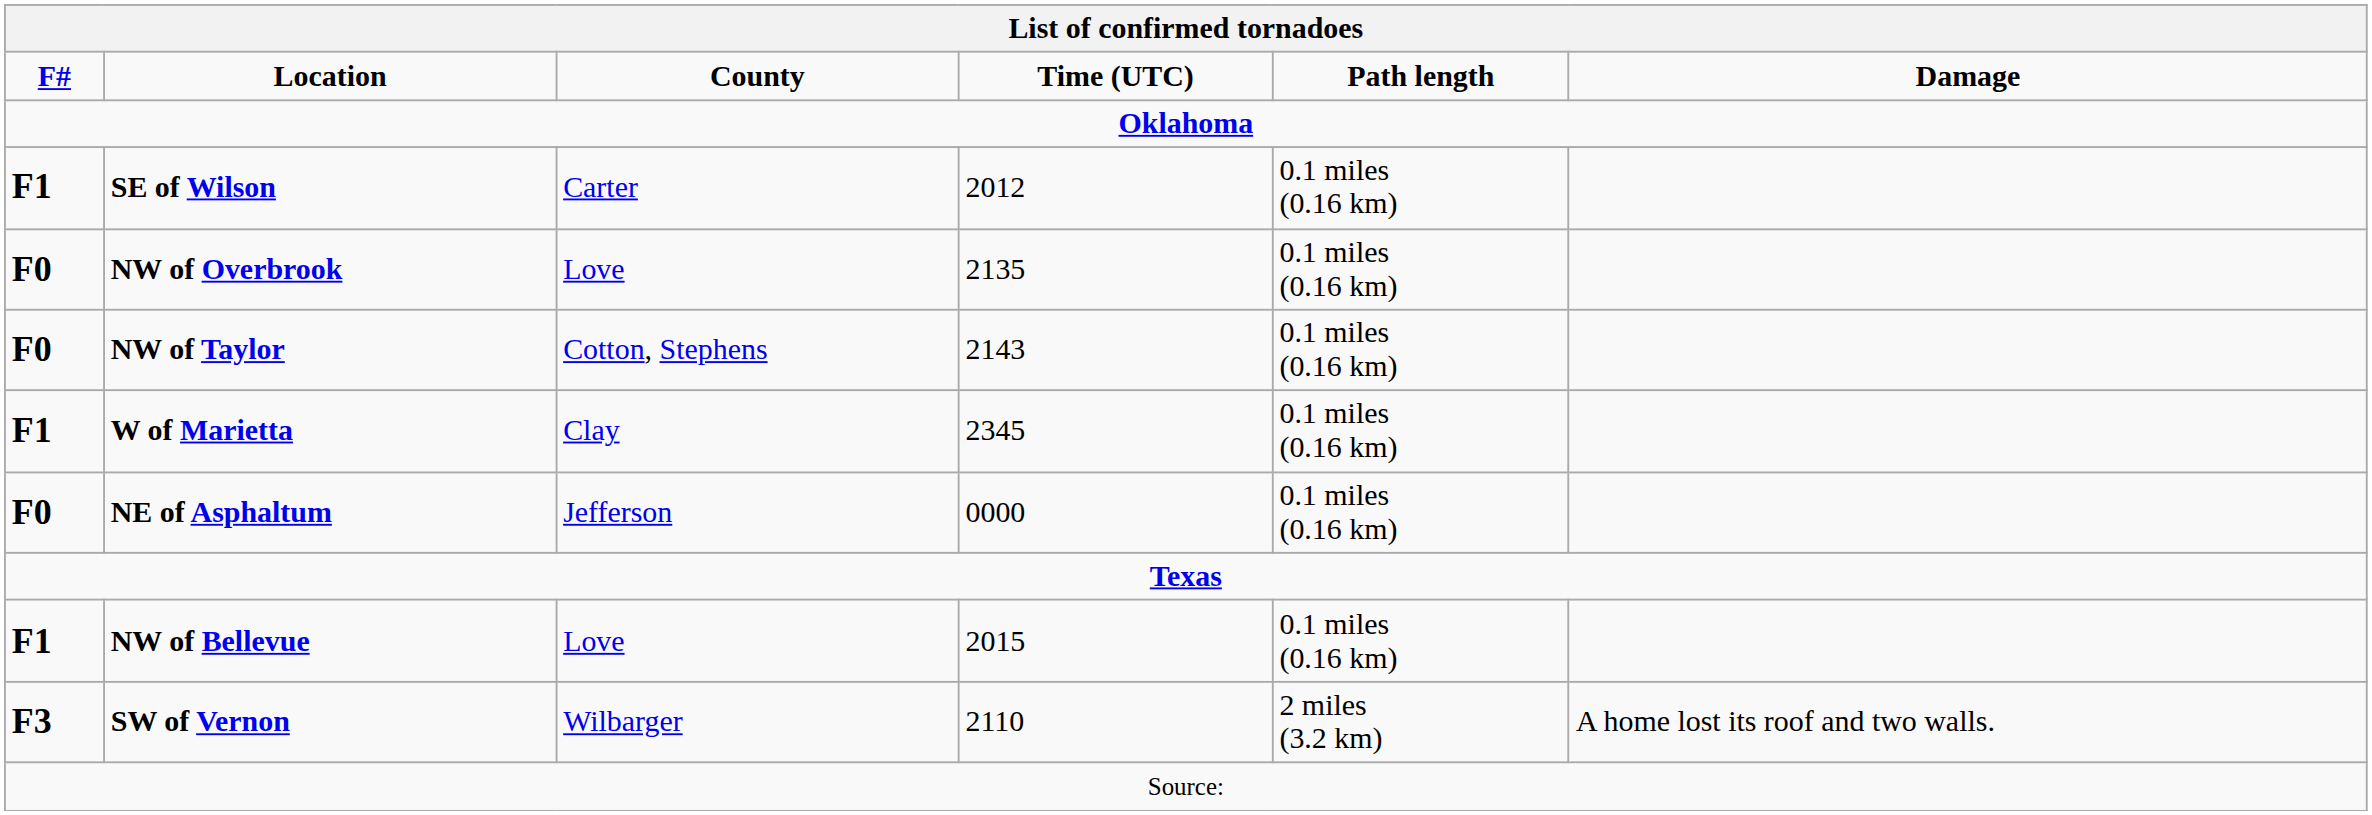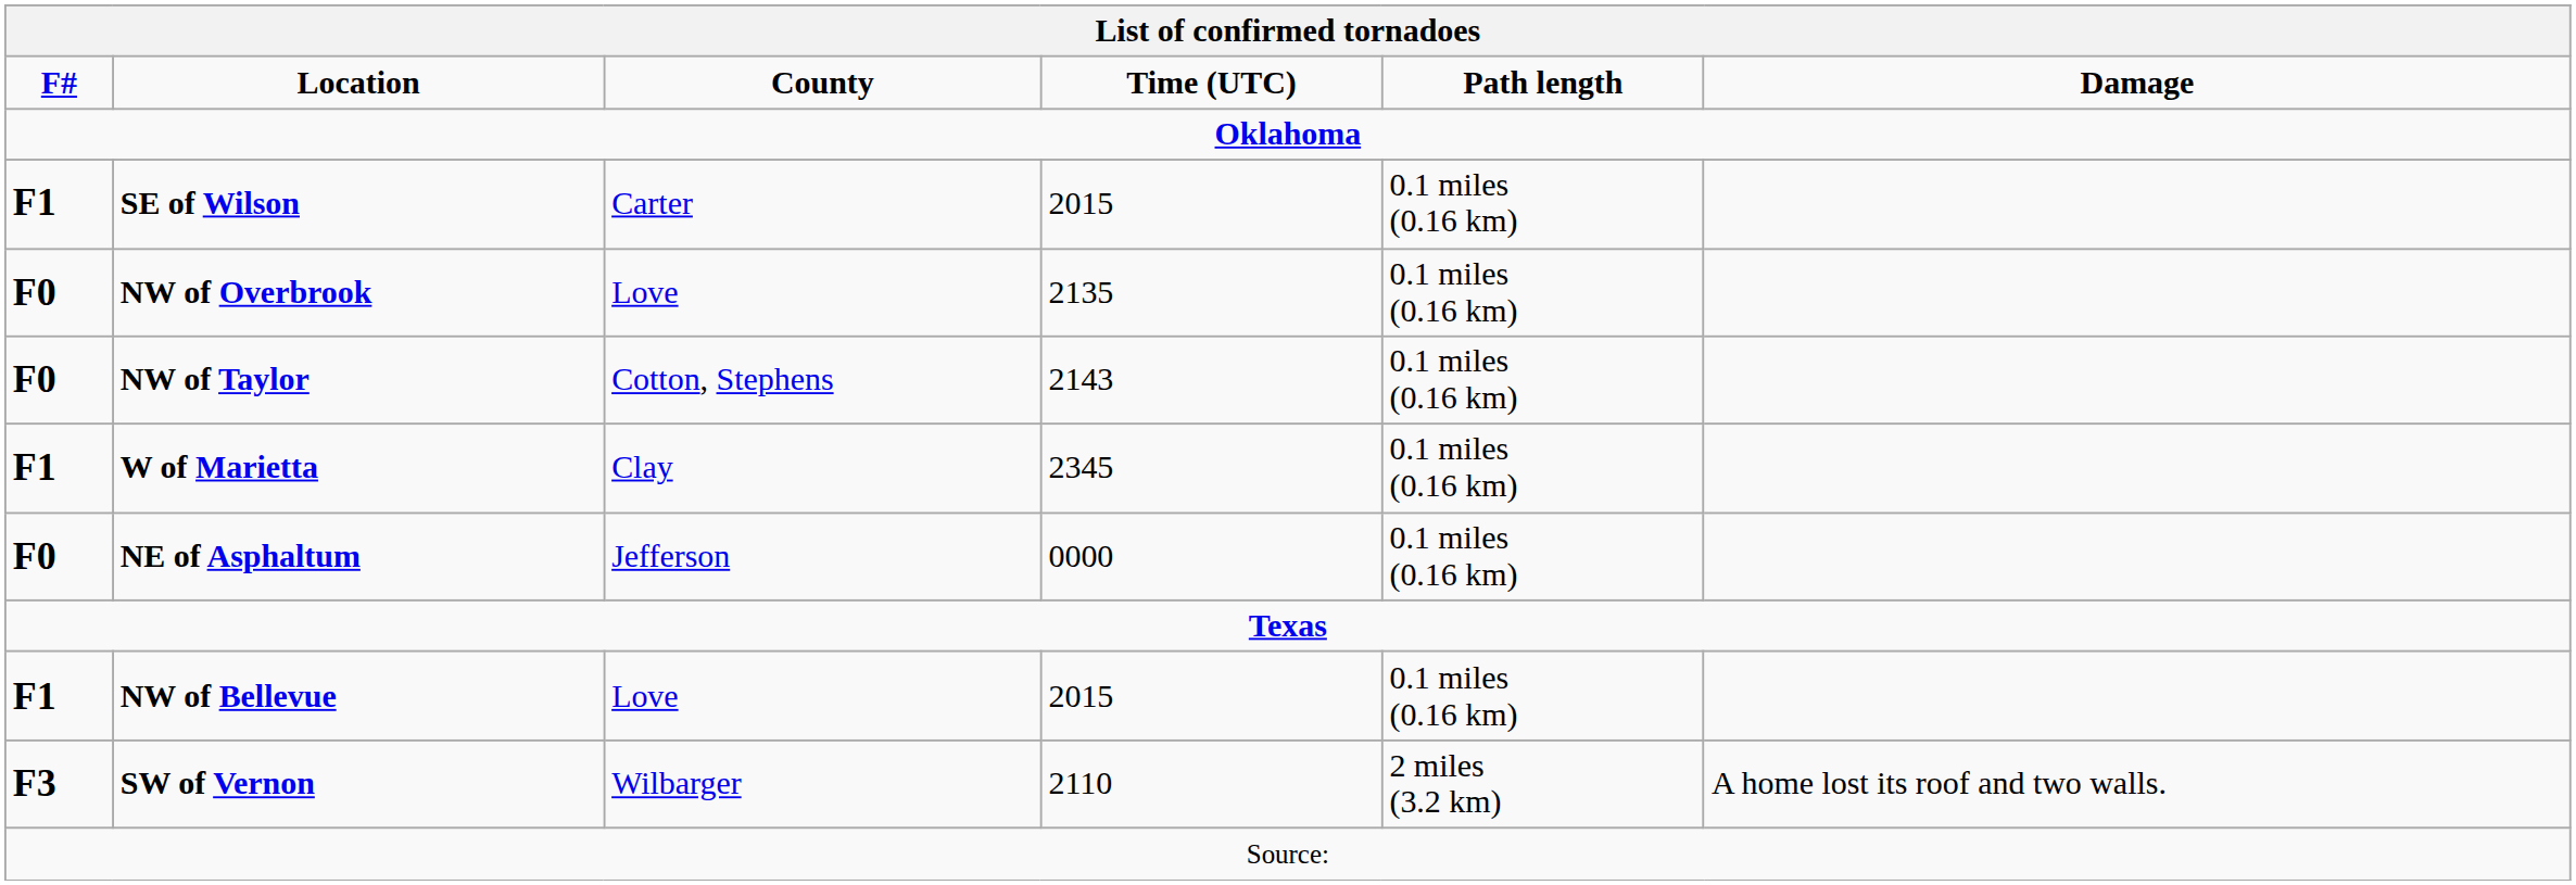SE of Wilson | List of confirmed tornadoes / Time (UTC): 2012 -> 2015
